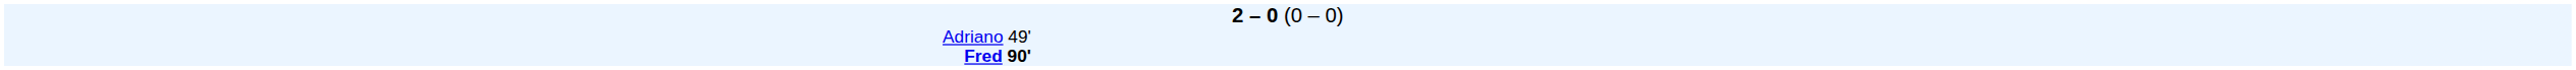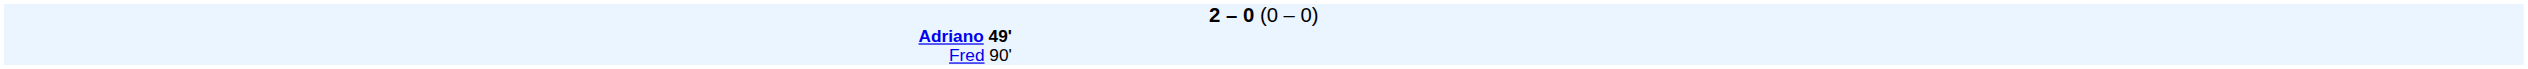Adriano 49' | column 1: normal -> bold
Fred 90' | column 1: bold -> normal
